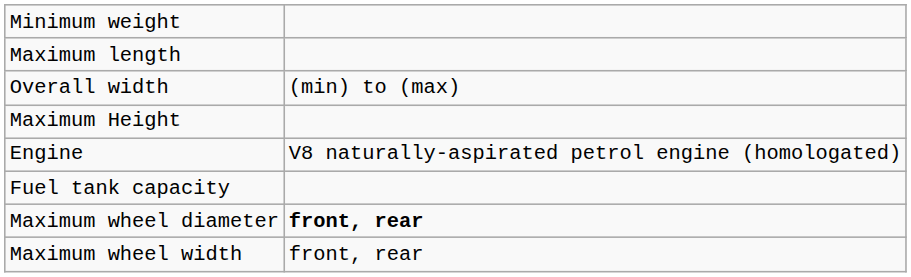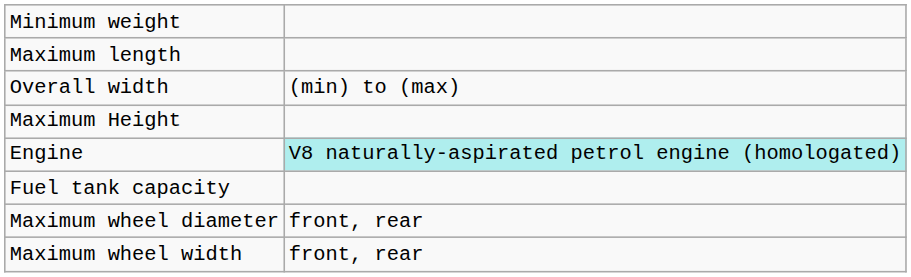Engine | column 2: no background -> paleturquoise background
Maximum wheel diameter | column 2: bold -> normal
